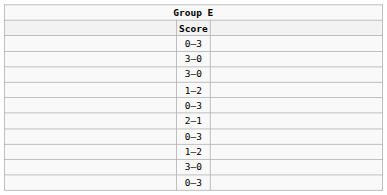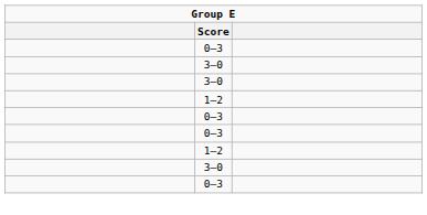- row: 2–1
